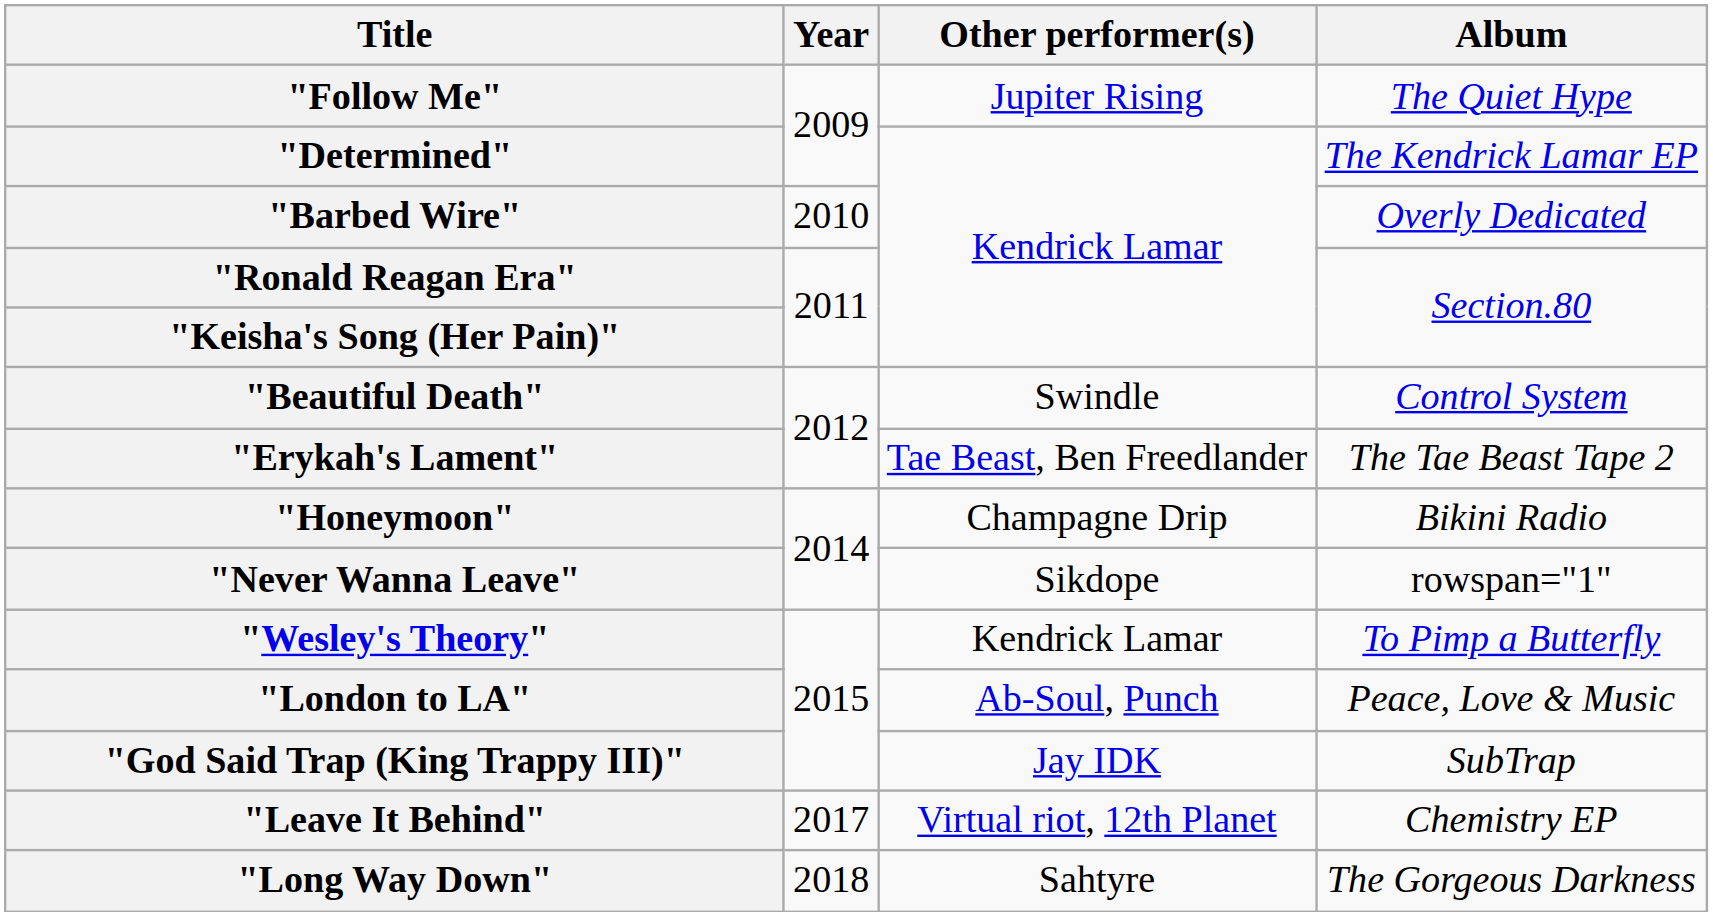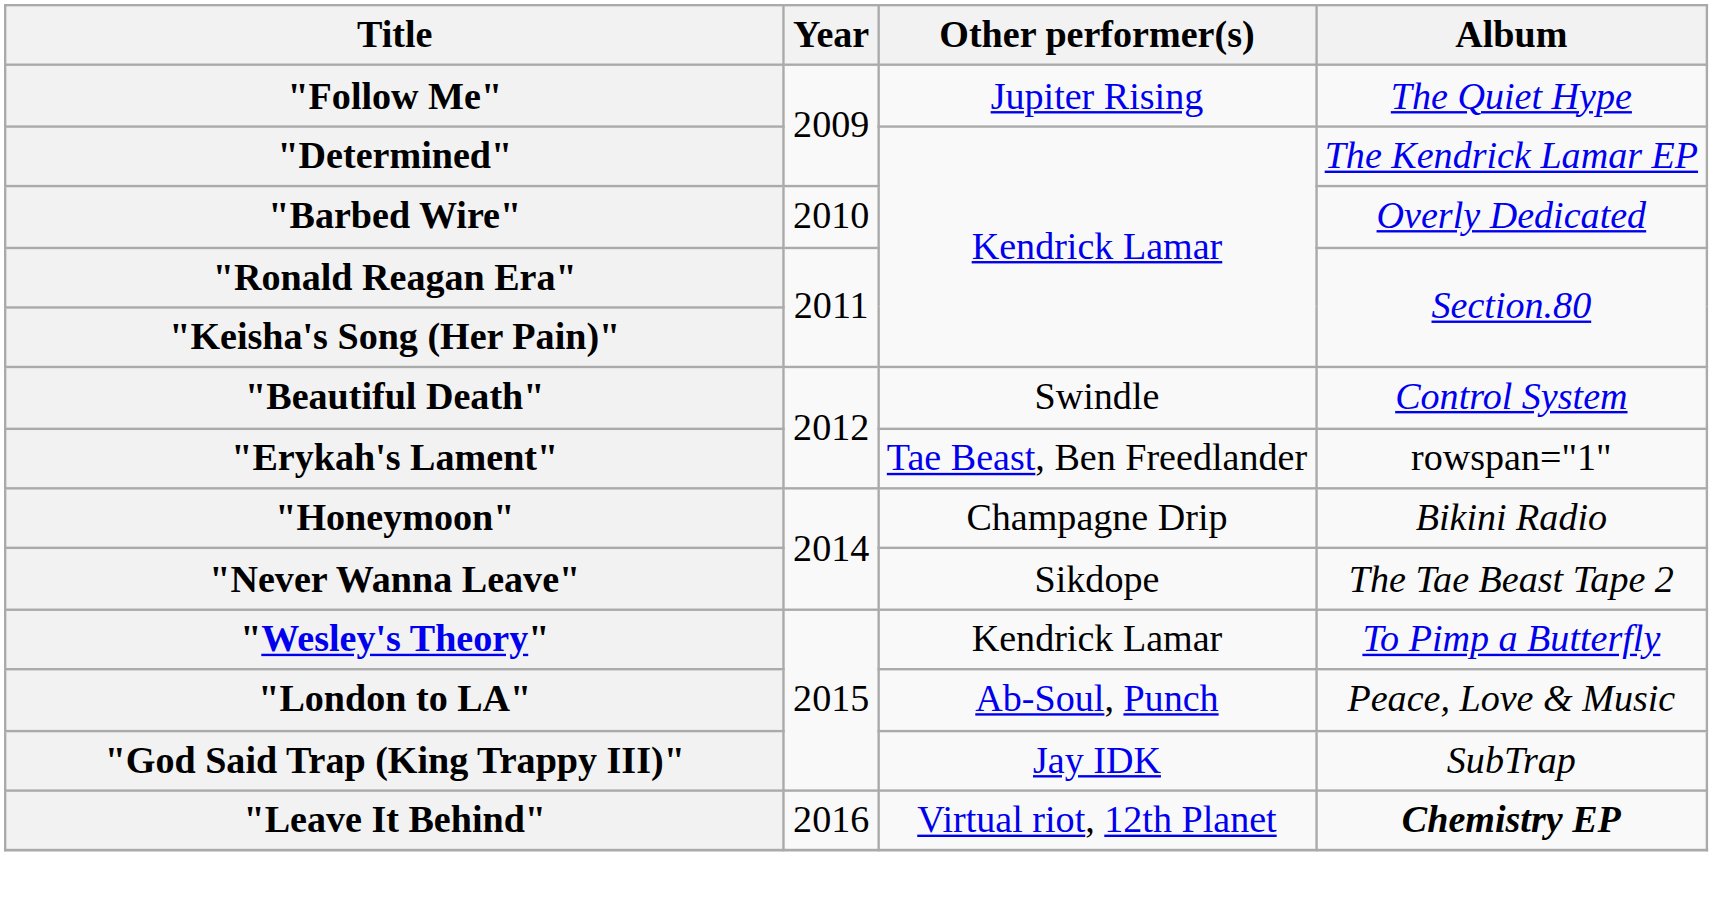"Erykah's Lament" | Album: The Tae Beast Tape 2 -> rowspan="1"
"Never Wanna Leave" | Album: rowspan="1" -> The Tae Beast Tape 2
"Leave It Behind" | Year: 2017 -> 2016
"Leave It Behind" | Album: normal -> bold
- row: "Long Way Down" | 2018 | Sahtyre | The Gorgeous Darkness
